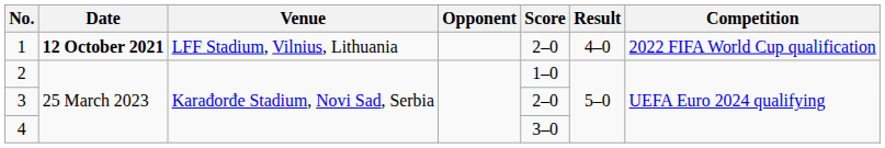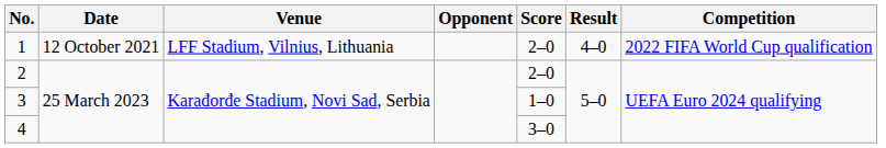1 | Date: bold -> normal
2 | Score: 1–0 -> 2–0
3 | Score: 2–0 -> 1–0
